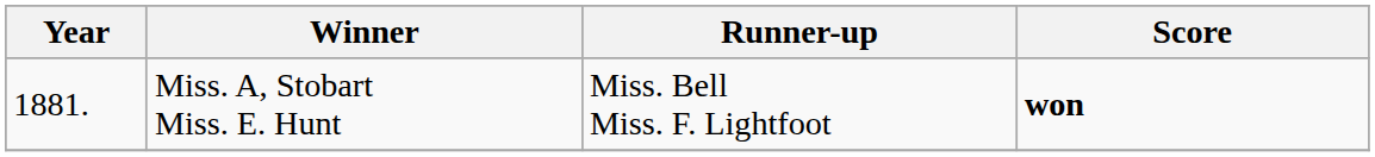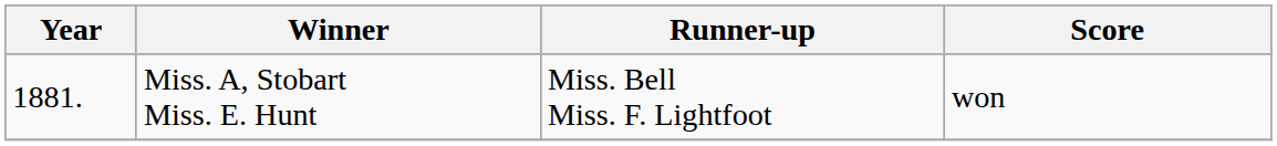Miss. A, Stobart Miss. E. Hunt | Score: bold -> normal
